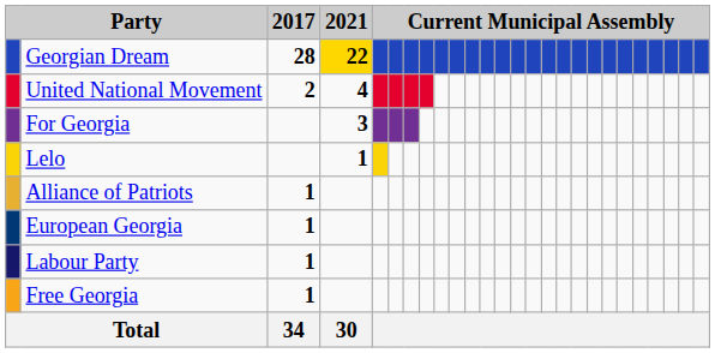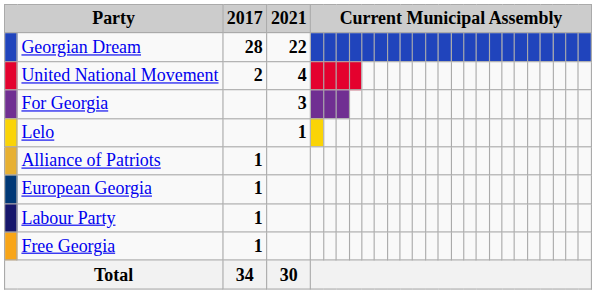Georgian Dream | 2021: gold background -> no background
